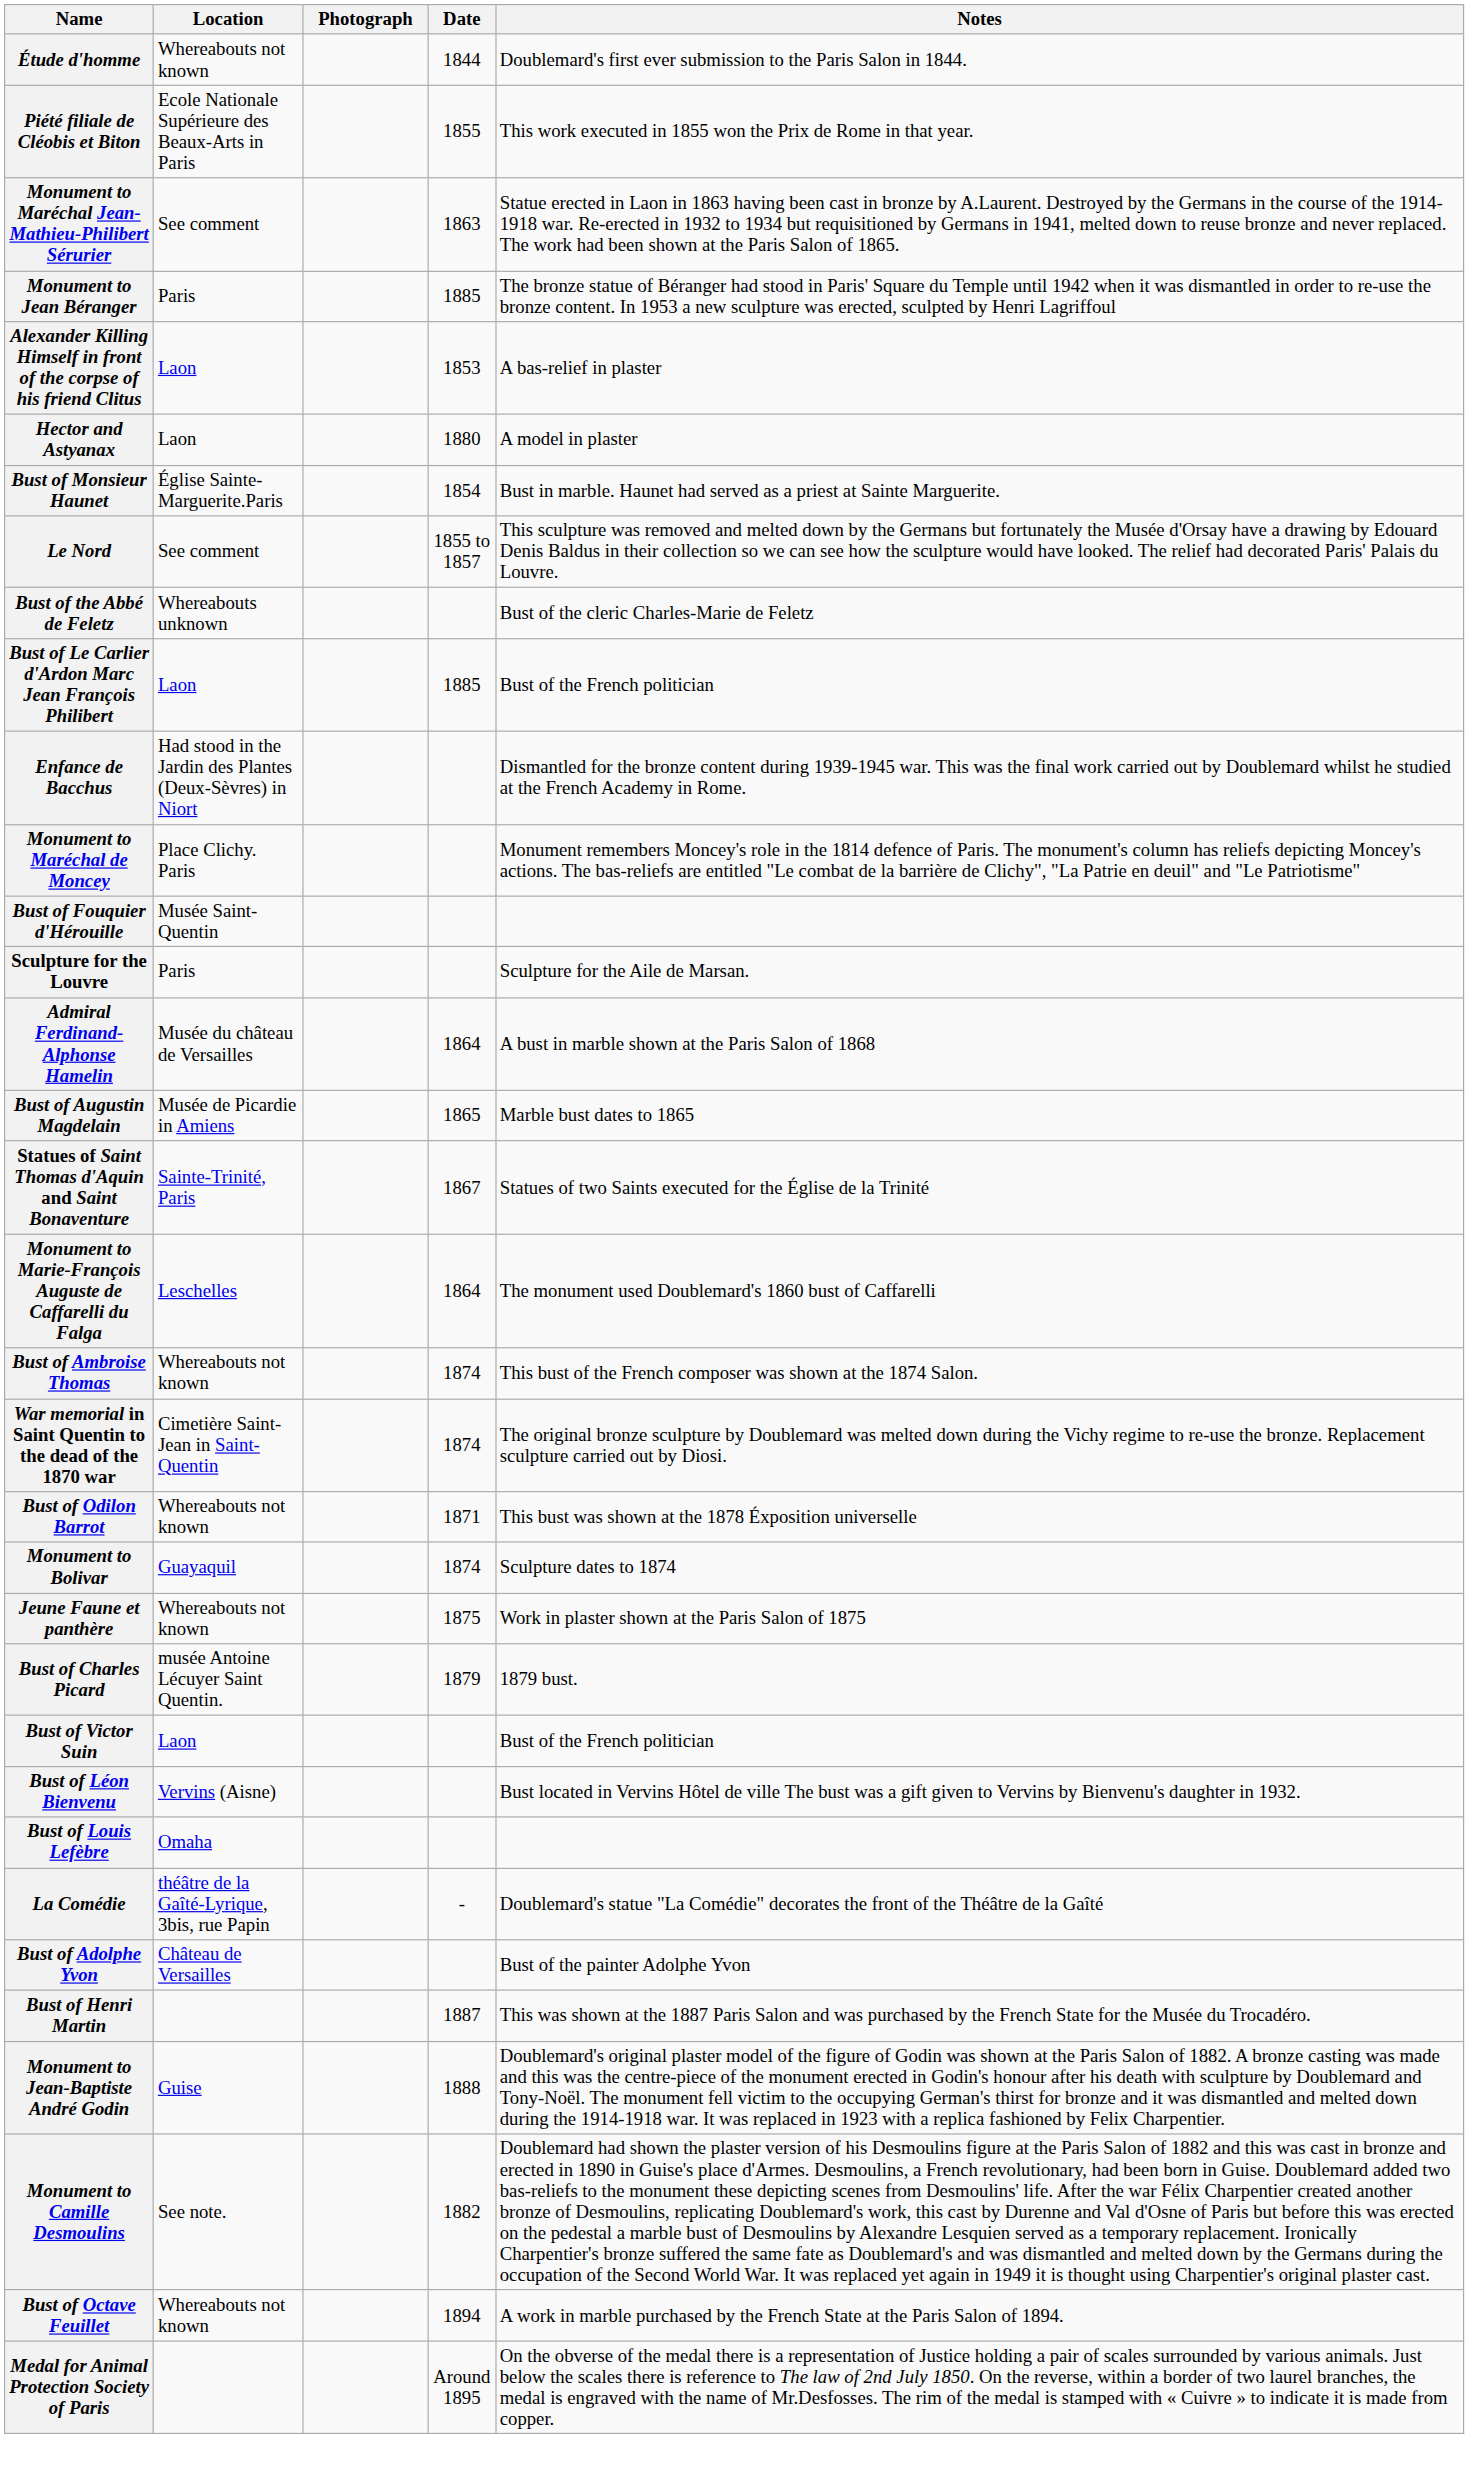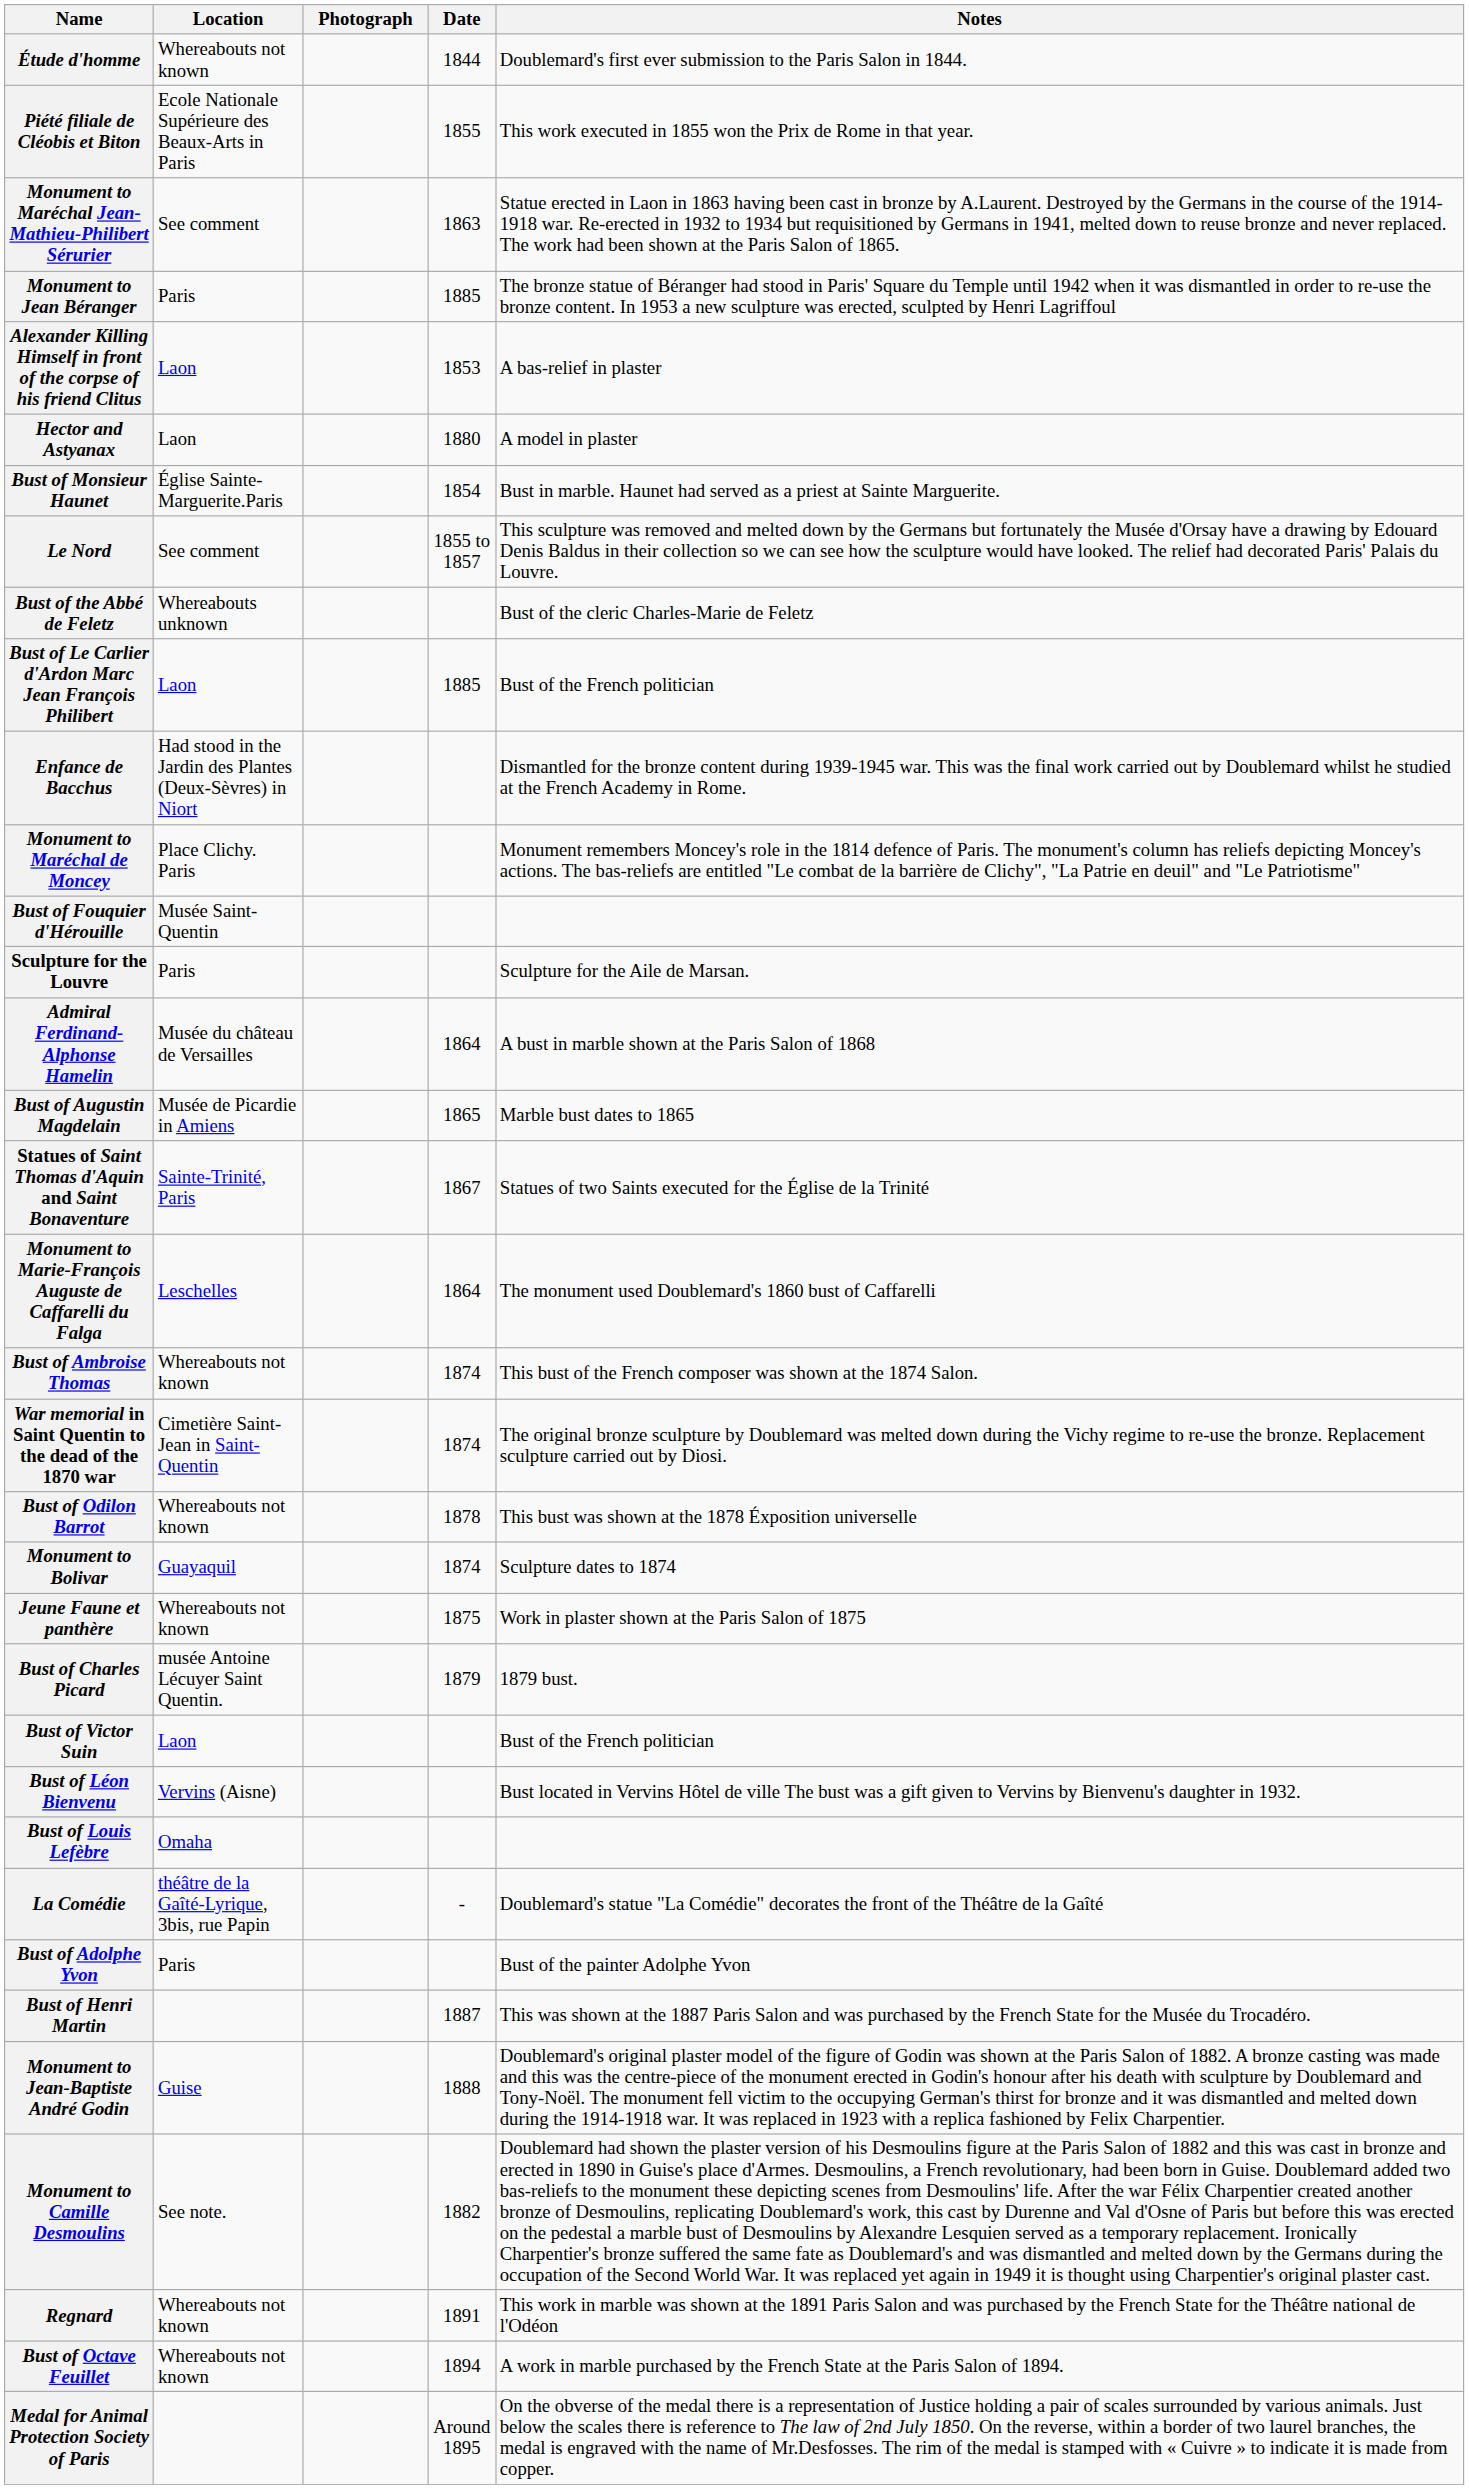Bust of Odilon Barrot | Date: 1871 -> 1878
Bust of Adolphe Yvon | Location: Château de Versailles -> Paris
+ row: Regnard | Whereabouts not known | 1891 | This work in marble was shown at the 1891 Paris Salon and was purchased by the French State for the Théâtre national de l'Odéon
